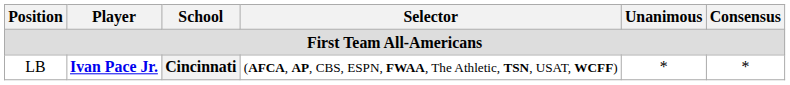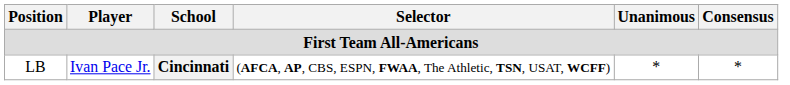LB | Player: bold -> normal
